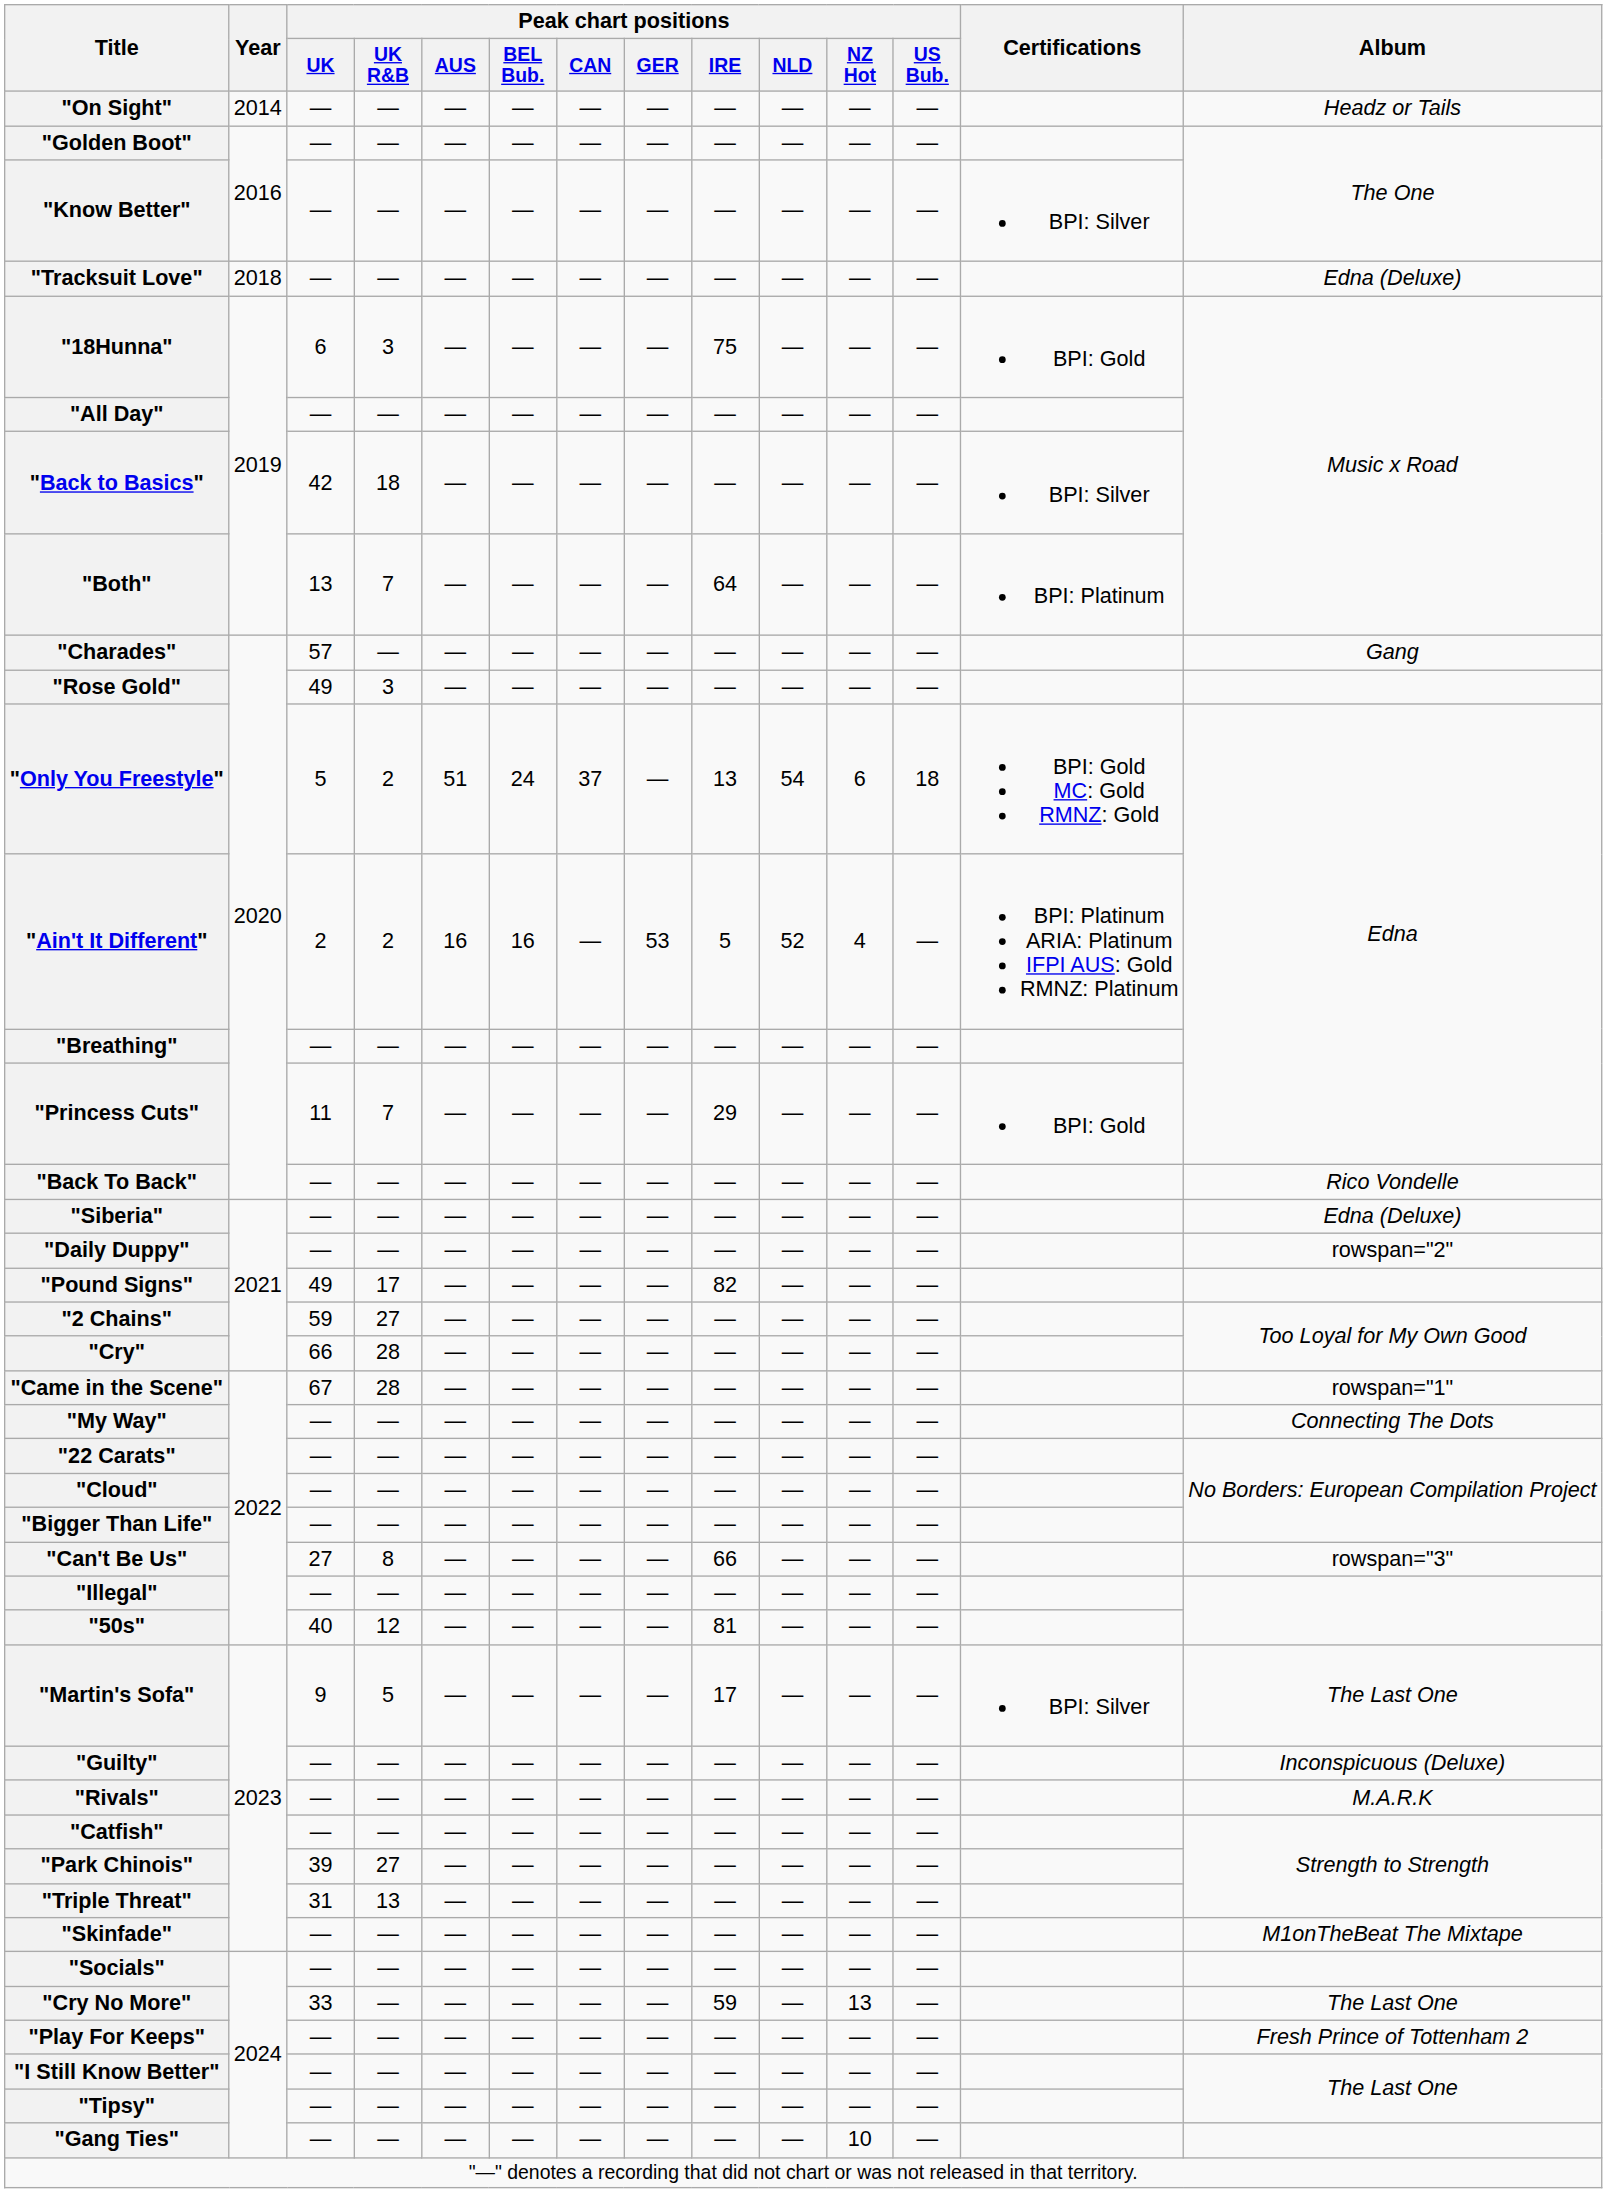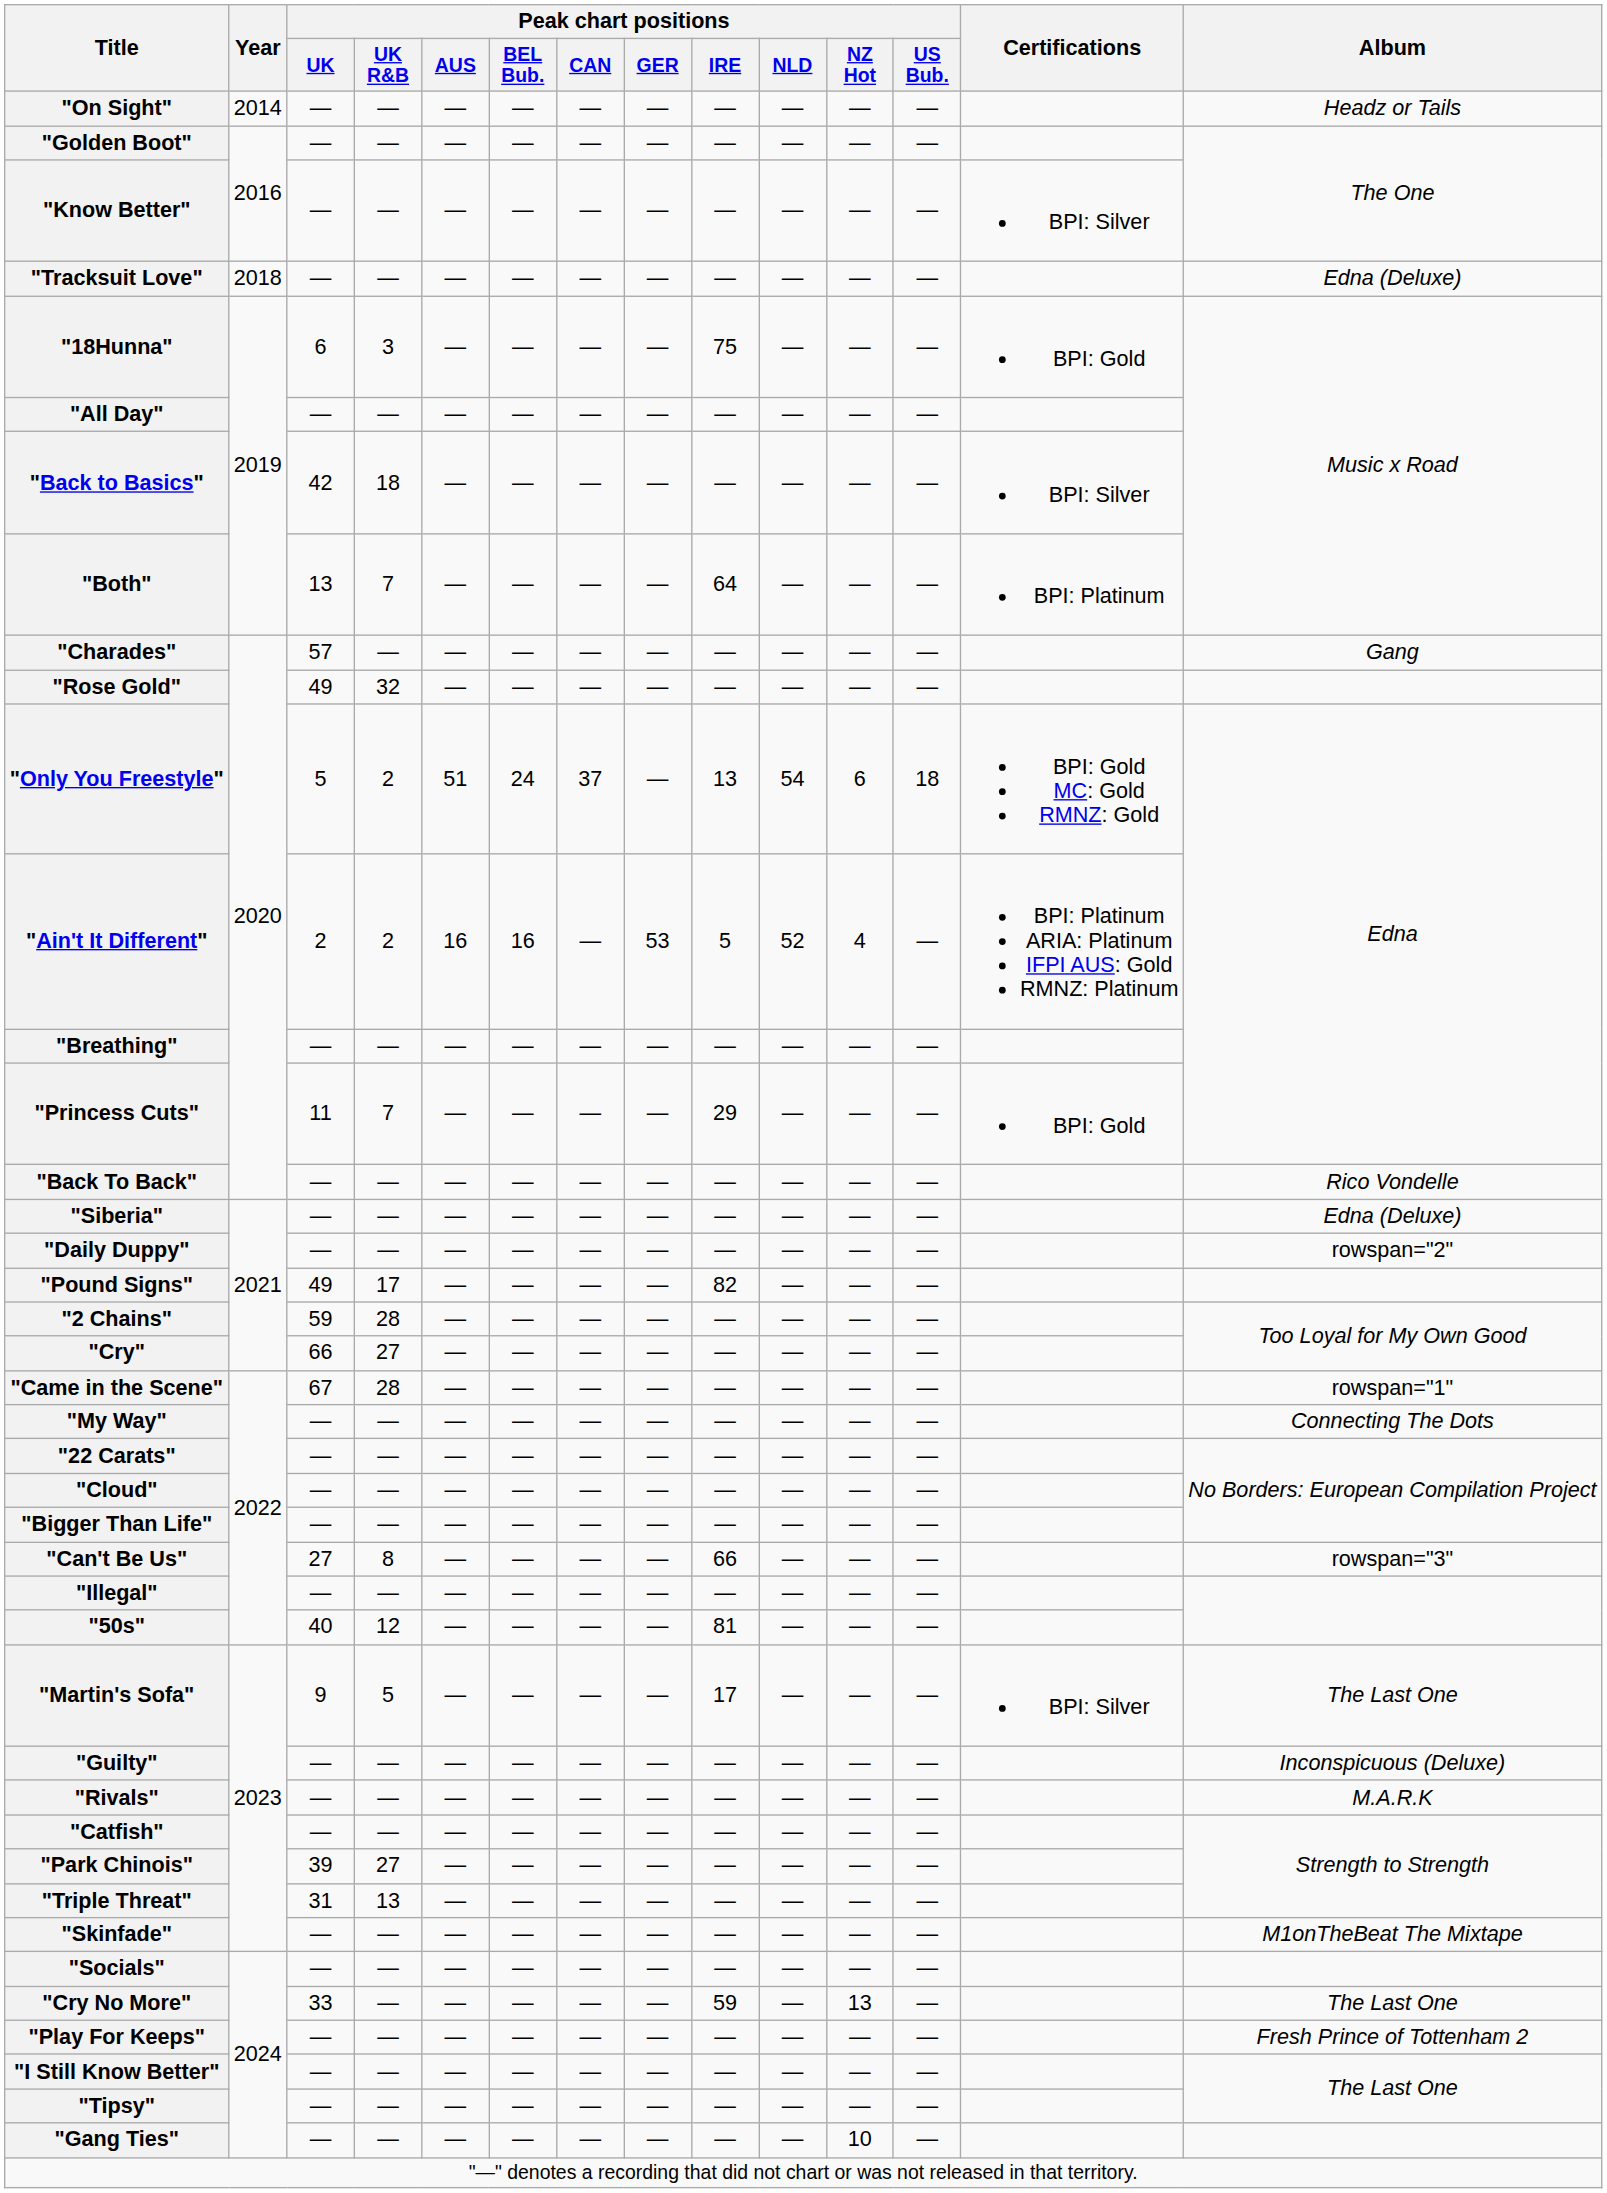"Rose Gold" | Peak chart positions / UK R&B: 3 -> 32
"2 Chains" | Peak chart positions / UK R&B: 27 -> 28
"Cry" | Peak chart positions / UK R&B: 28 -> 27
